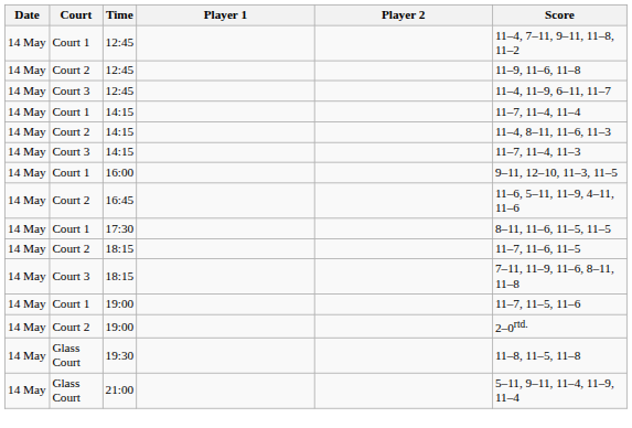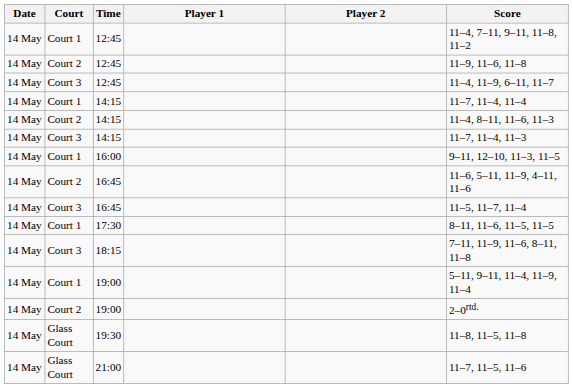+ row: 14 May | Court 3 | 16:45 | 11–5, 11–7, 11–4
- row: 14 May | Court 2 | 18:15 | 11–7, 11–6, 11–5
Court 1 / 19:00 | Score: 11–7, 11–5, 11–6 -> 5–11, 9–11, 11–4, 11–9, 11–4
21:00 | Score: 5–11, 9–11, 11–4, 11–9, 11–4 -> 11–7, 11–5, 11–6
